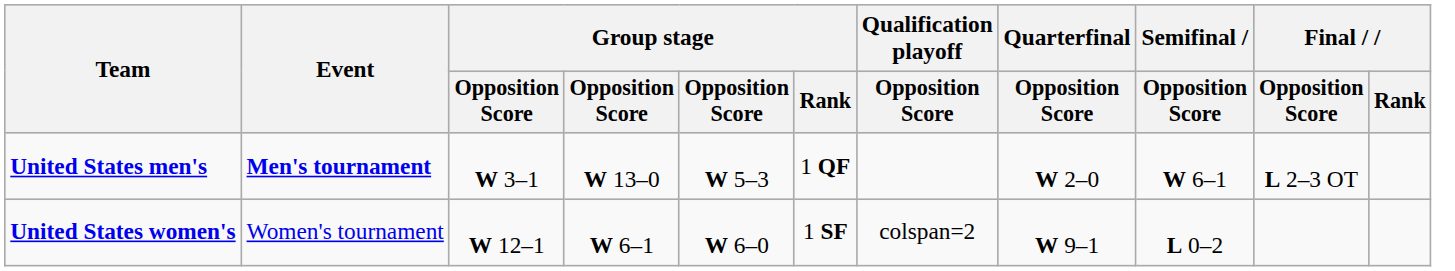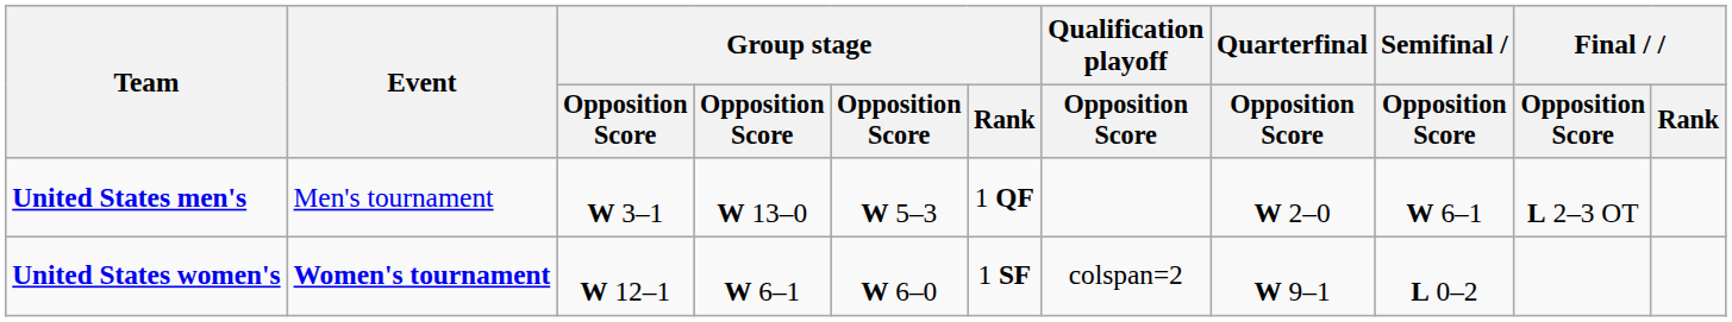United States men's | Event: bold -> normal
United States women's | Event: normal -> bold
